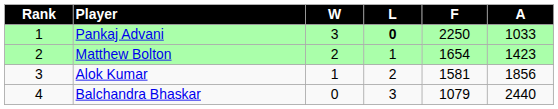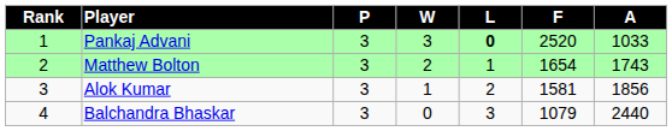+ column: P | 3 | 3 | 3 | 3
Pankaj Advani | F: 2250 -> 2520
Matthew Bolton | A: 1423 -> 1743
